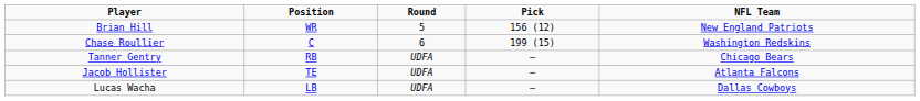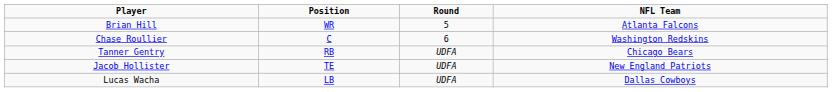- column: Pick | 156 (12) | 199 (15) | – | – | –
Brian Hill | NFL Team: New England Patriots -> Atlanta Falcons
Jacob Hollister | NFL Team: Atlanta Falcons -> New England Patriots
